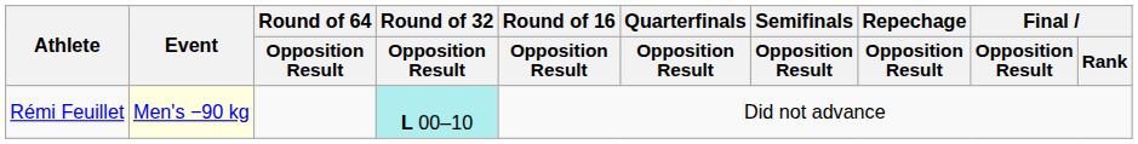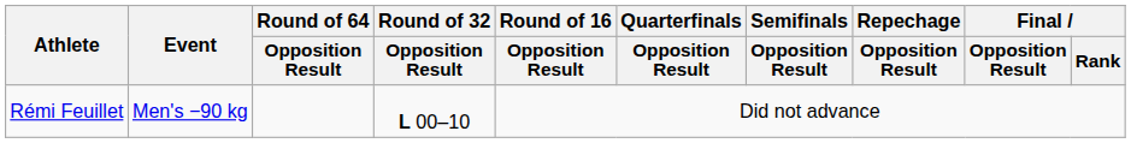Rémi Feuillet | Event: lightyellow background -> no background
Rémi Feuillet | Round of 32 / Opposition Result: paleturquoise background -> no background
